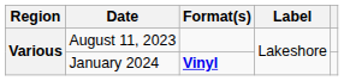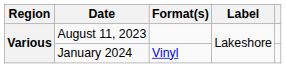January 2024 | Format(s): bold -> normal
